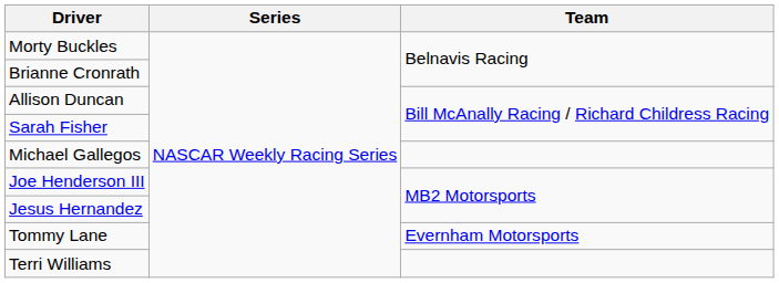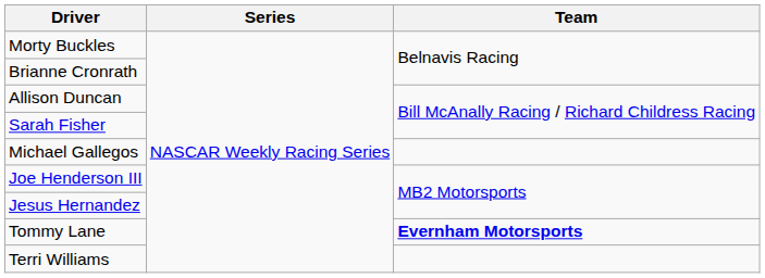Tommy Lane | Team: normal -> bold
